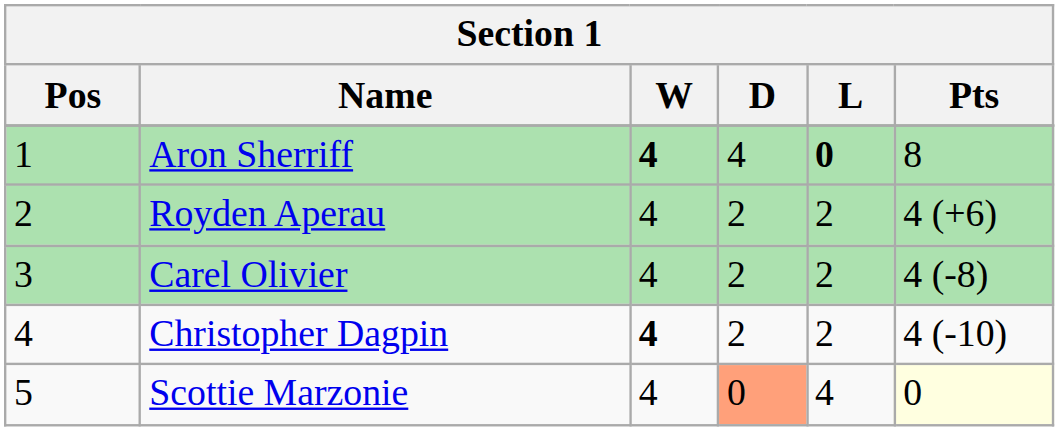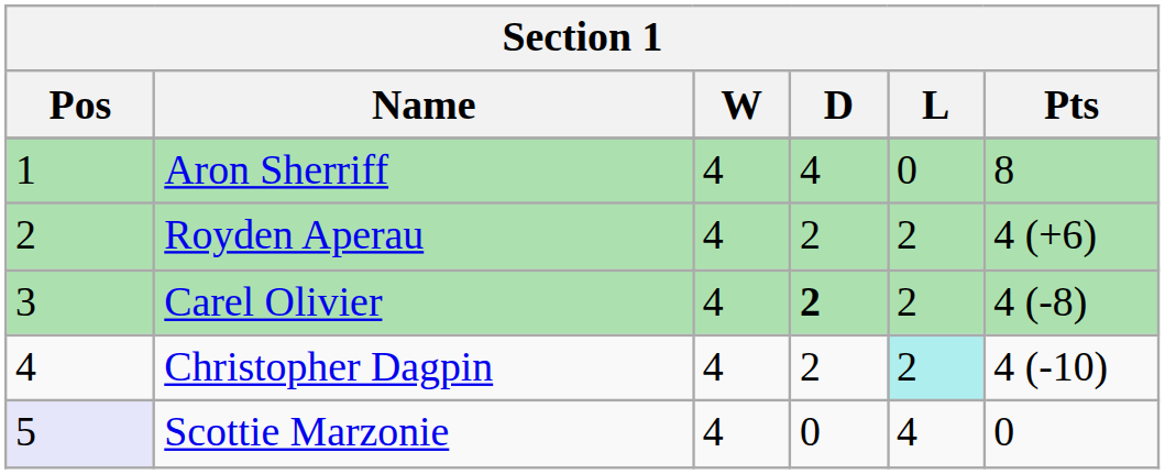Aron Sherriff | W: bold -> normal
Aron Sherriff | L: bold -> normal
Carel Olivier | D: normal -> bold
Christopher Dagpin | W: bold -> normal
Christopher Dagpin | L: no background -> paleturquoise background
Scottie Marzonie | Pos: no background -> lavender background
Scottie Marzonie | D: lightsalmon background -> no background
Scottie Marzonie | Pts: lightyellow background -> no background
